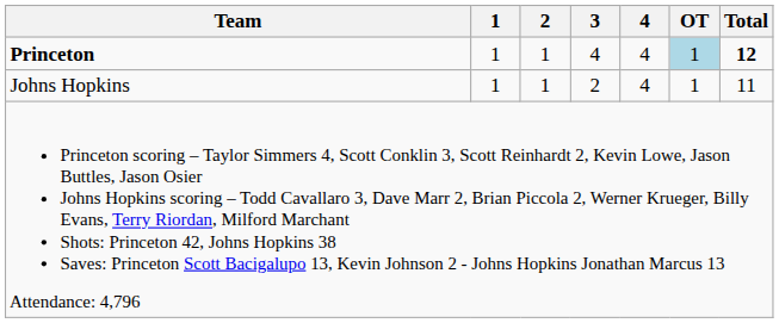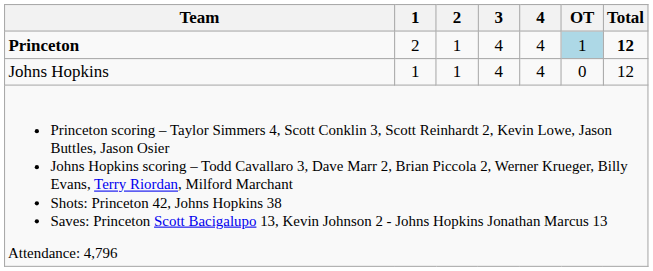Princeton | 1: 1 -> 2
Johns Hopkins | 3: 2 -> 4
Johns Hopkins | OT: 1 -> 0
Johns Hopkins | Total: 11 -> 12
